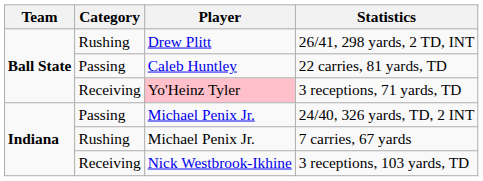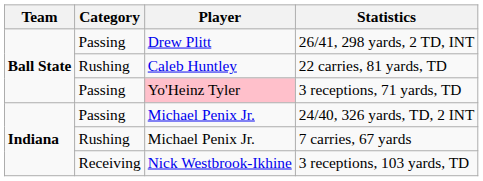26/41, 298 yards, 2 TD, INT | Category: Rushing -> Passing
22 carries, 81 yards, TD | Category: Passing -> Rushing
3 receptions, 71 yards, TD | Category: Receiving -> Passing
